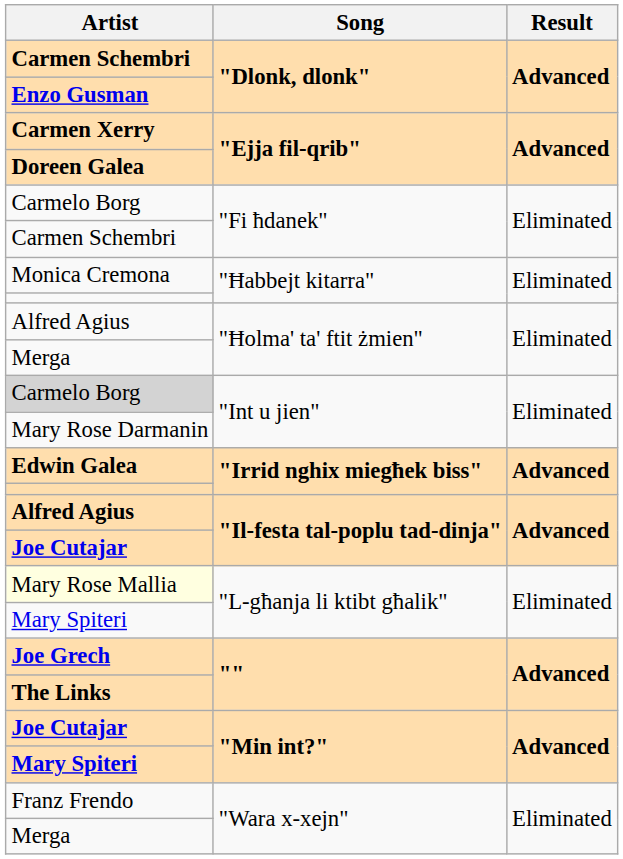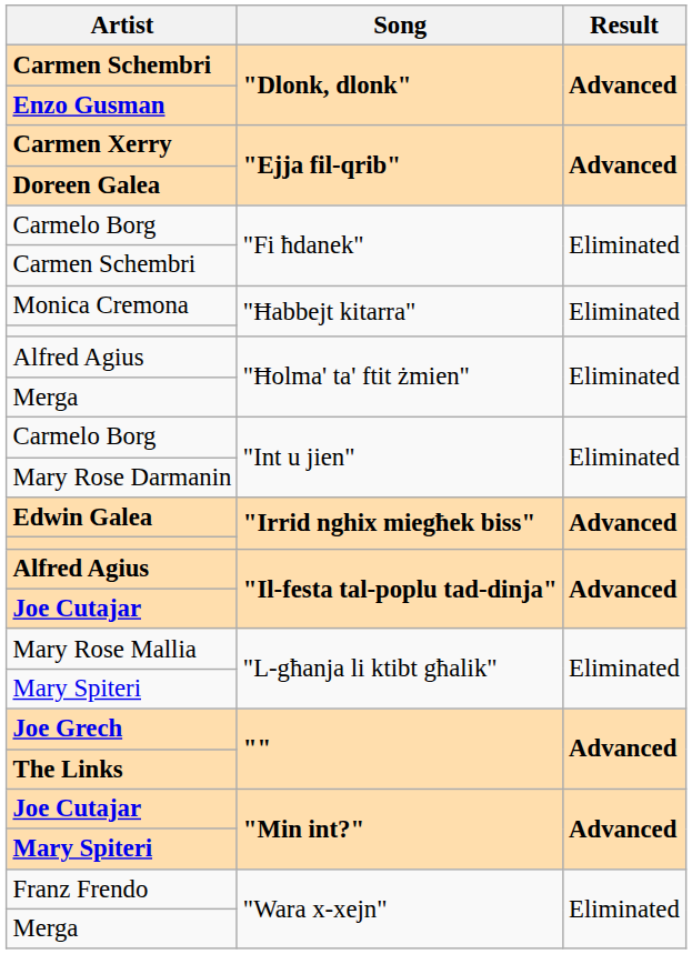Carmelo Borg / "Int u jien" | Artist: lightgrey background -> no background
Mary Rose Mallia | Artist: lightyellow background -> no background
